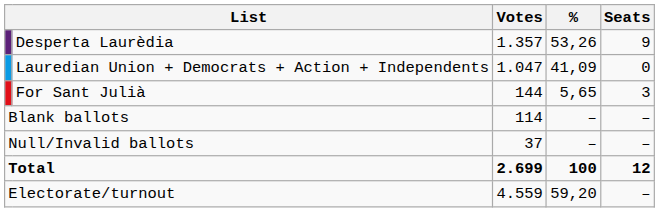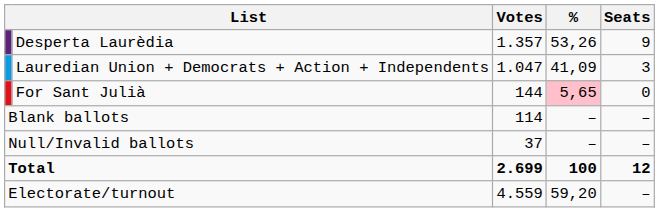Lauredian Union + Democrats + Action + Independents | Seats: 0 -> 3
For Sant Julià | %: no background -> pink background
For Sant Julià | Seats: 3 -> 0
